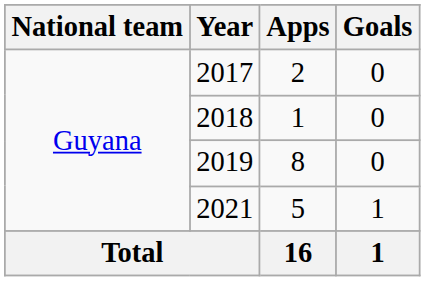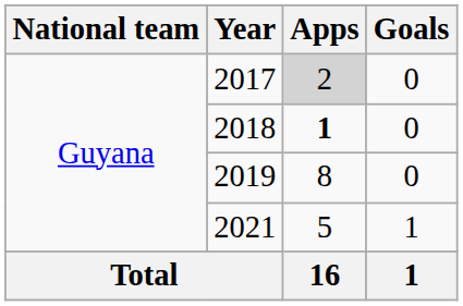2017 | Apps: no background -> lightgrey background
2018 | Apps: normal -> bold
